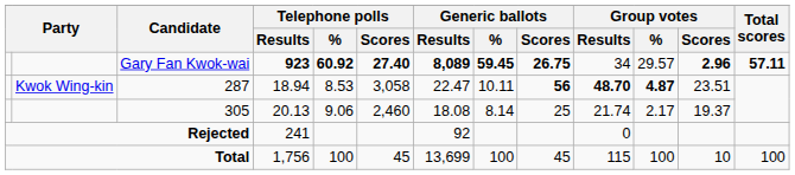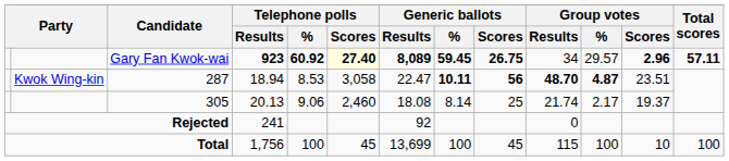Gary Fan Kwok-wai | Telephone polls / Scores: no background -> lightyellow background
287 | Generic ballots / %: normal -> bold
